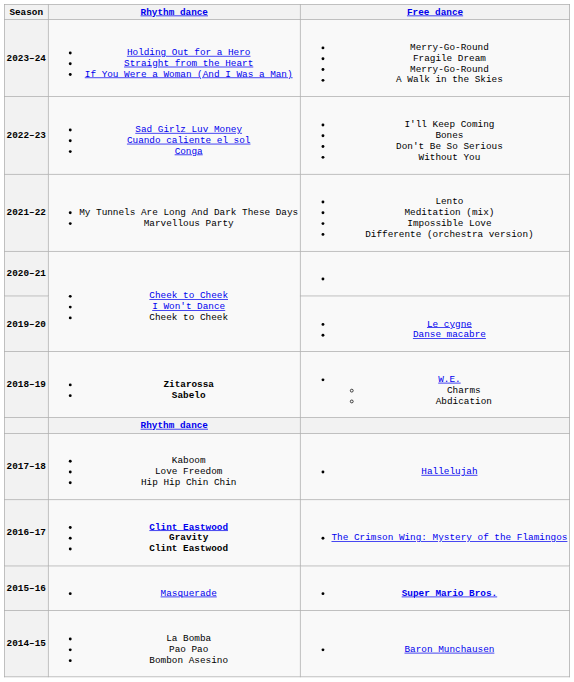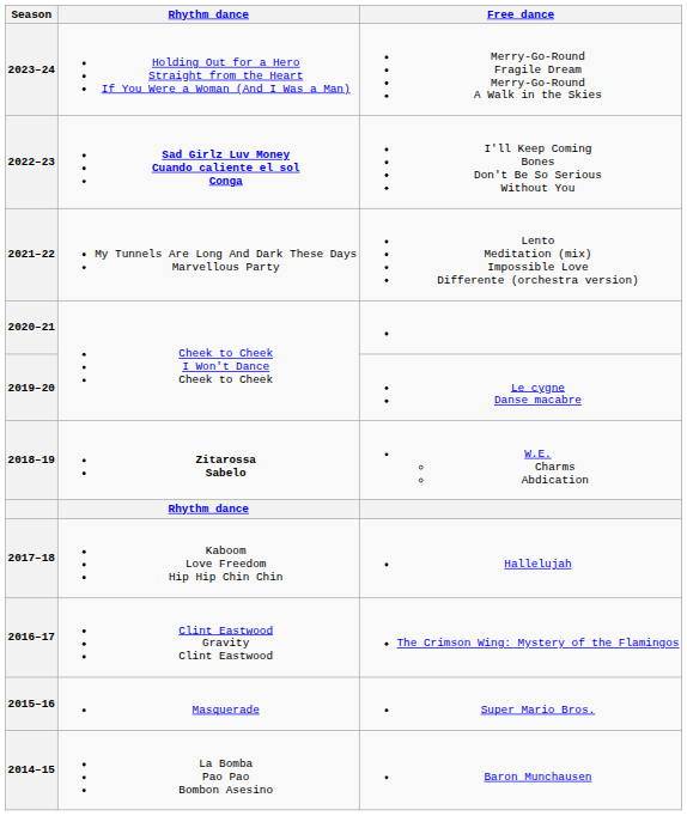2022–23 | Rhythm dance: normal -> bold
2016–17 | Rhythm dance: bold -> normal
2015–16 | Free dance: bold -> normal
